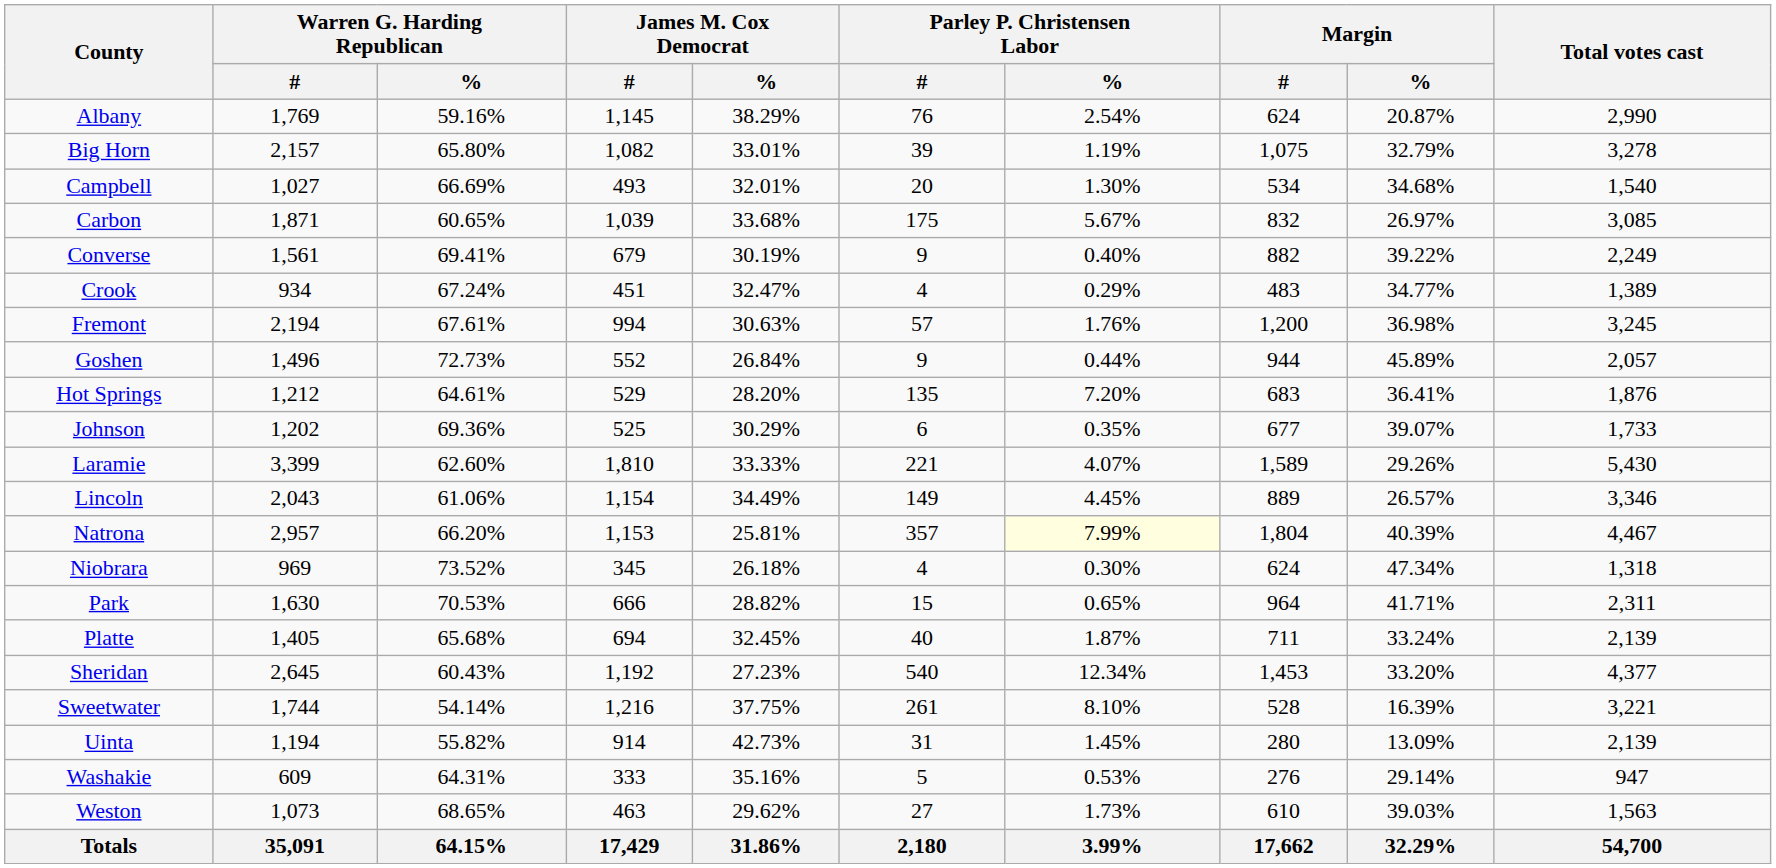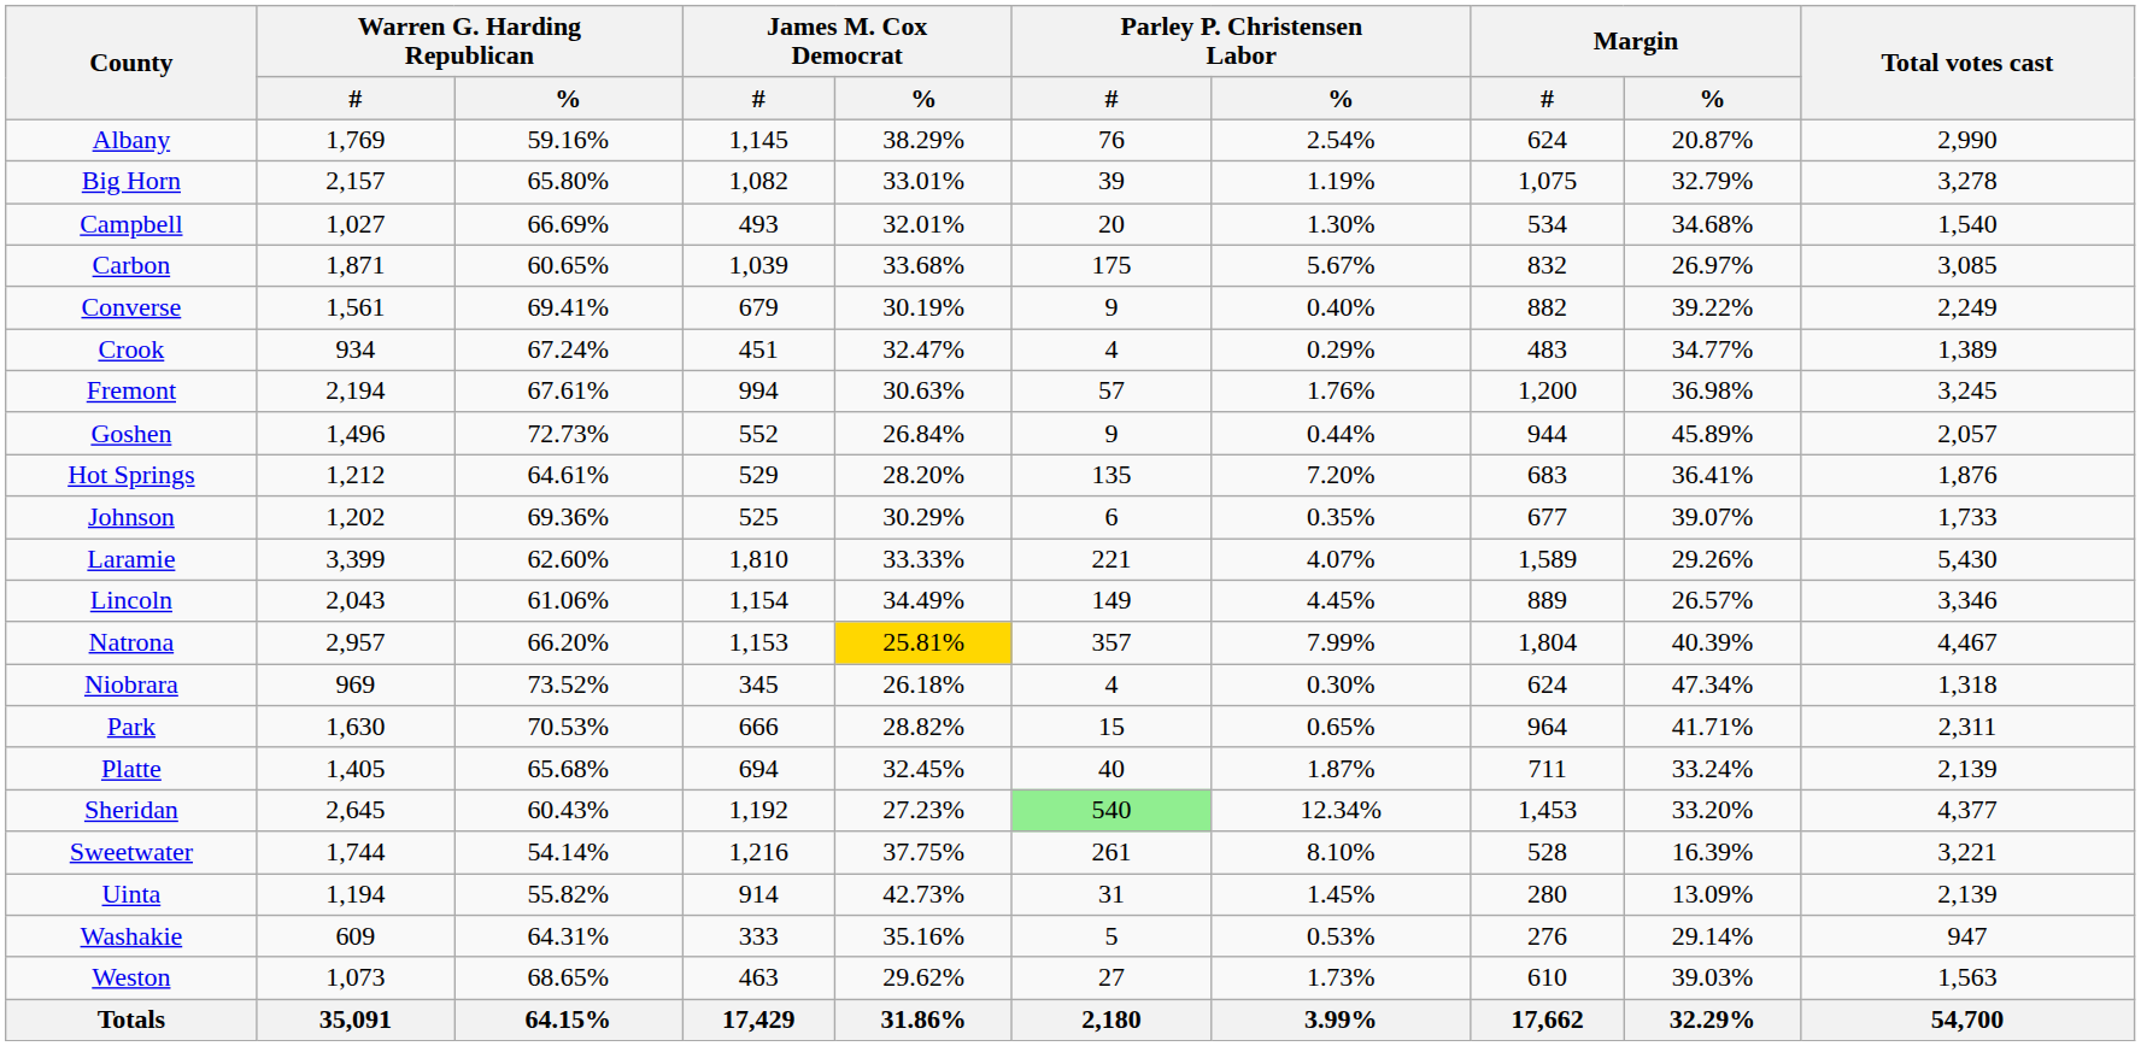Natrona | James M. Cox Democrat / %: no background -> gold background
Natrona | Parley P. Christensen Labor / %: lightyellow background -> no background
Sheridan | Parley P. Christensen Labor / #: no background -> lightgreen background
